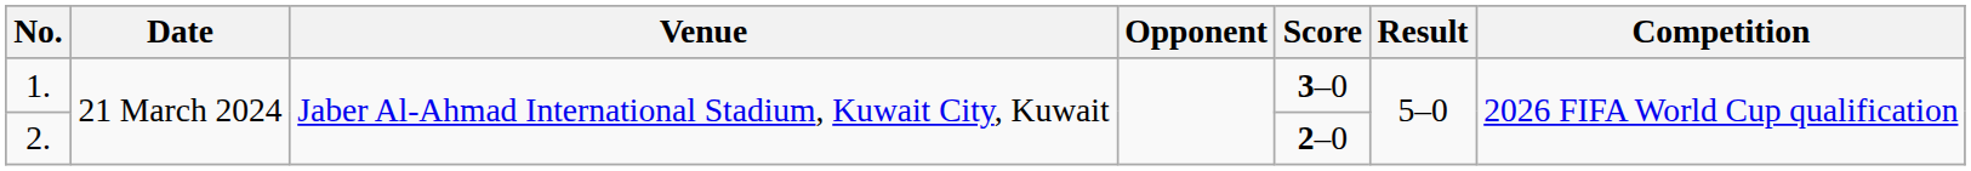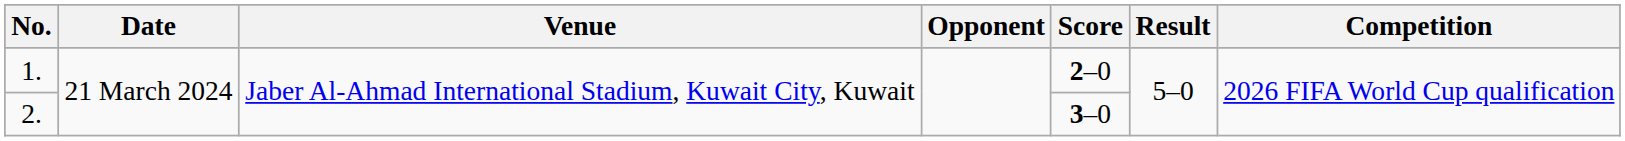1. | Score: 3–0 -> 2–0
2. | Score: 2–0 -> 3–0
